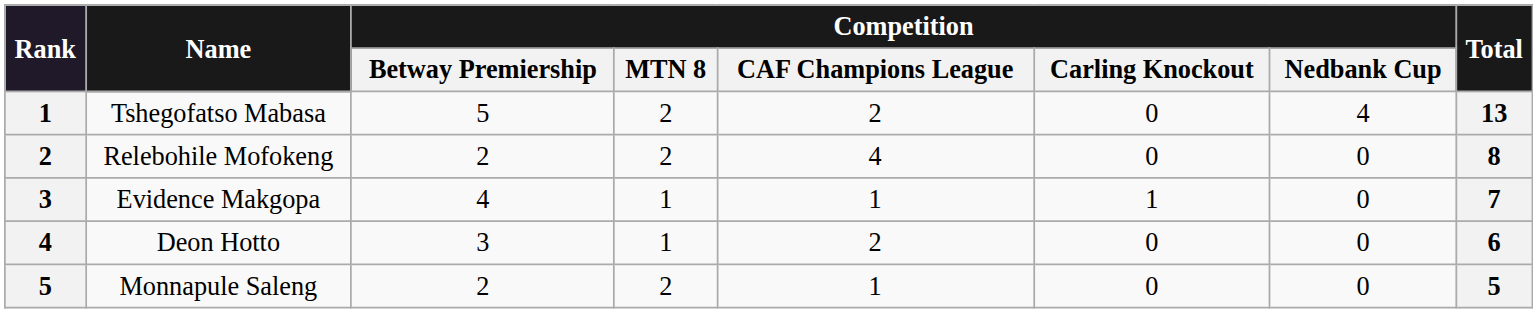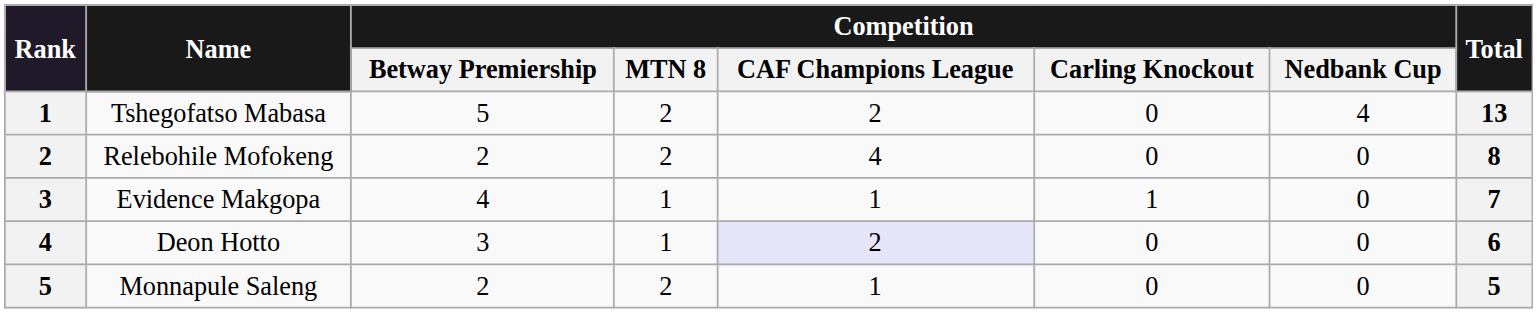Deon Hotto | Competition / CAF Champions League: no background -> lavender background
